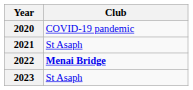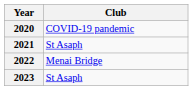2022 | Club: bold -> normal
